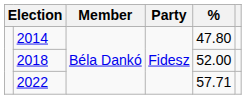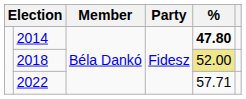2014 | %: normal -> bold
2018 | %: no background -> khaki background
